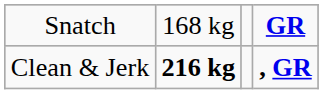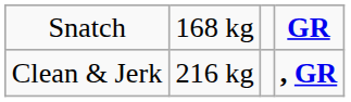Clean & Jerk | column 2: bold -> normal
